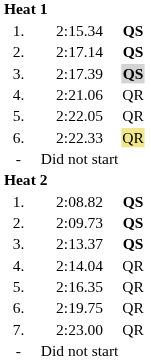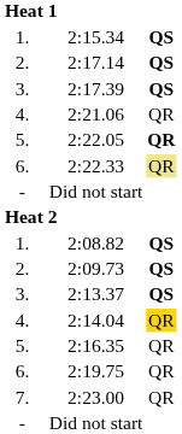2:17.39 | column 3: lightgrey background -> no background
2:22.05 | column 3: normal -> bold
2:14.04 | column 3: no background -> gold background
